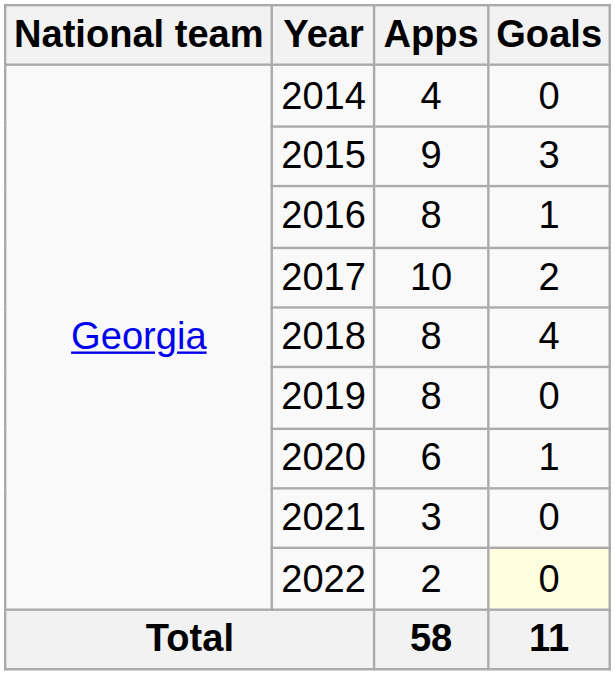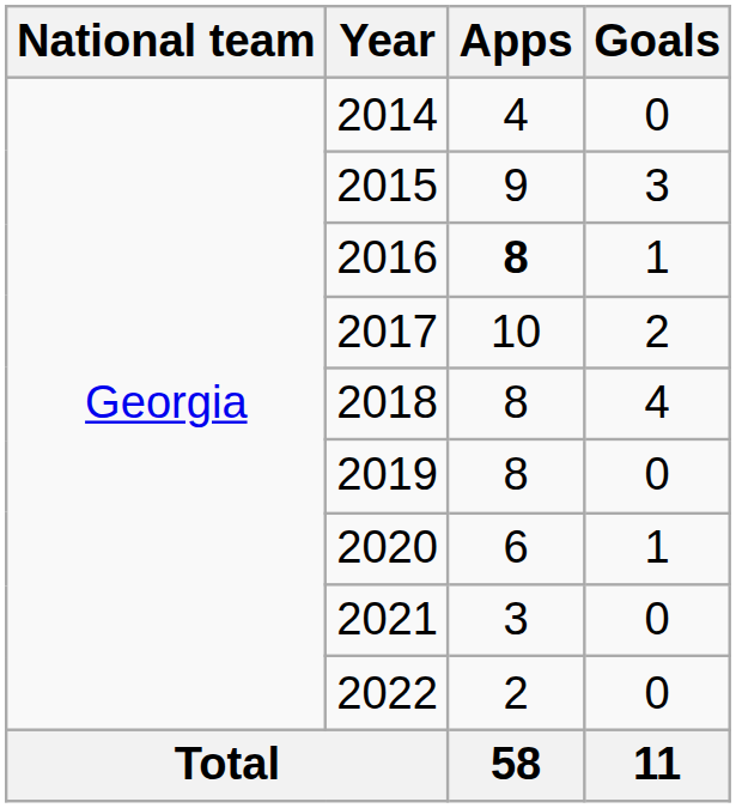2016 | Apps: normal -> bold
2022 | Goals: lightyellow background -> no background
